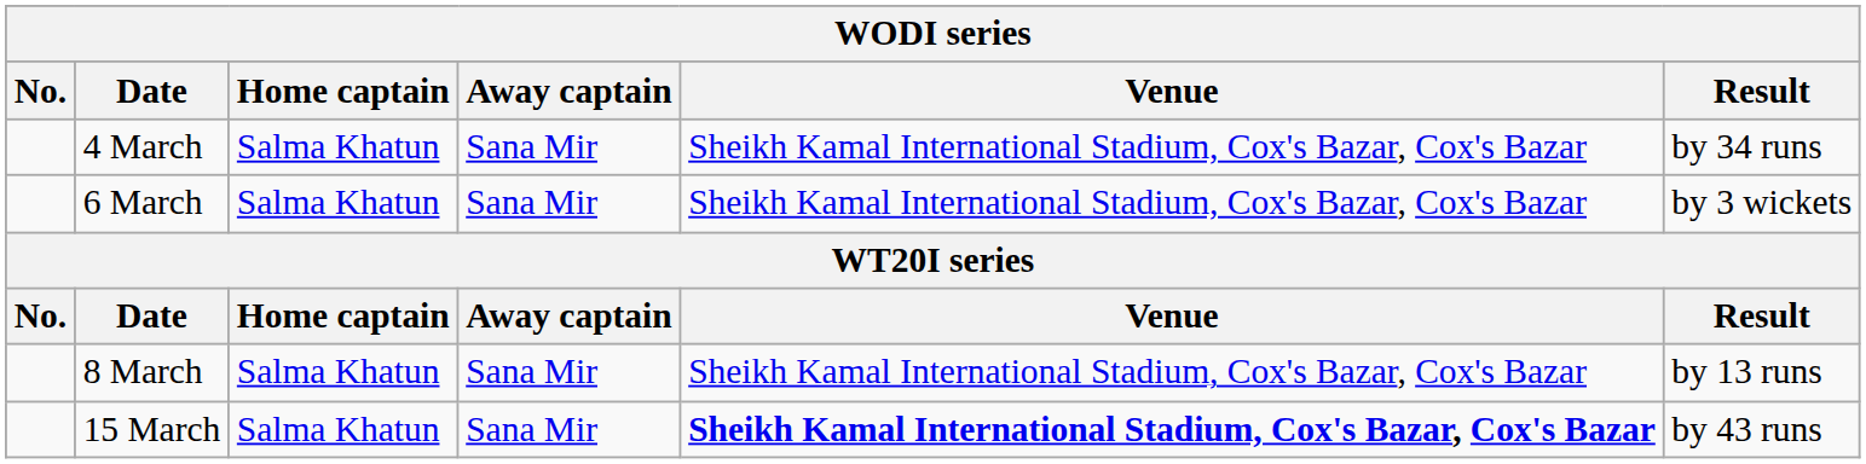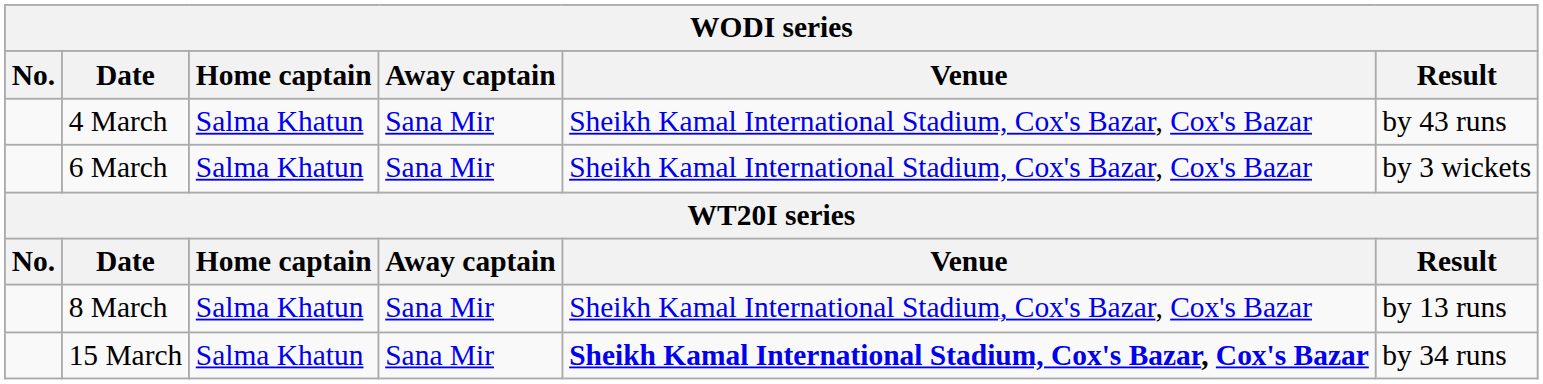4 March | Result: by 34 runs -> by 43 runs
15 March | Result: by 43 runs -> by 34 runs
